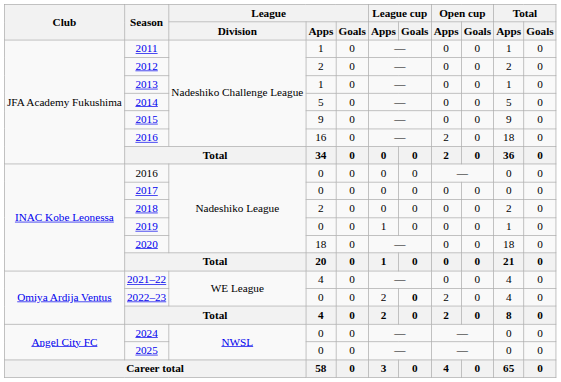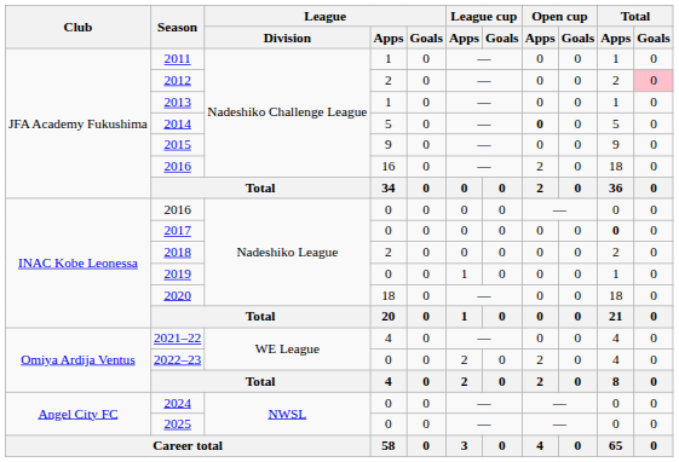2012 | Total / Goals: no background -> pink background
2014 | Open cup / Apps: normal -> bold
2017 | Total / Apps: normal -> bold
2022–23 | League cup / Goals: bold -> normal
